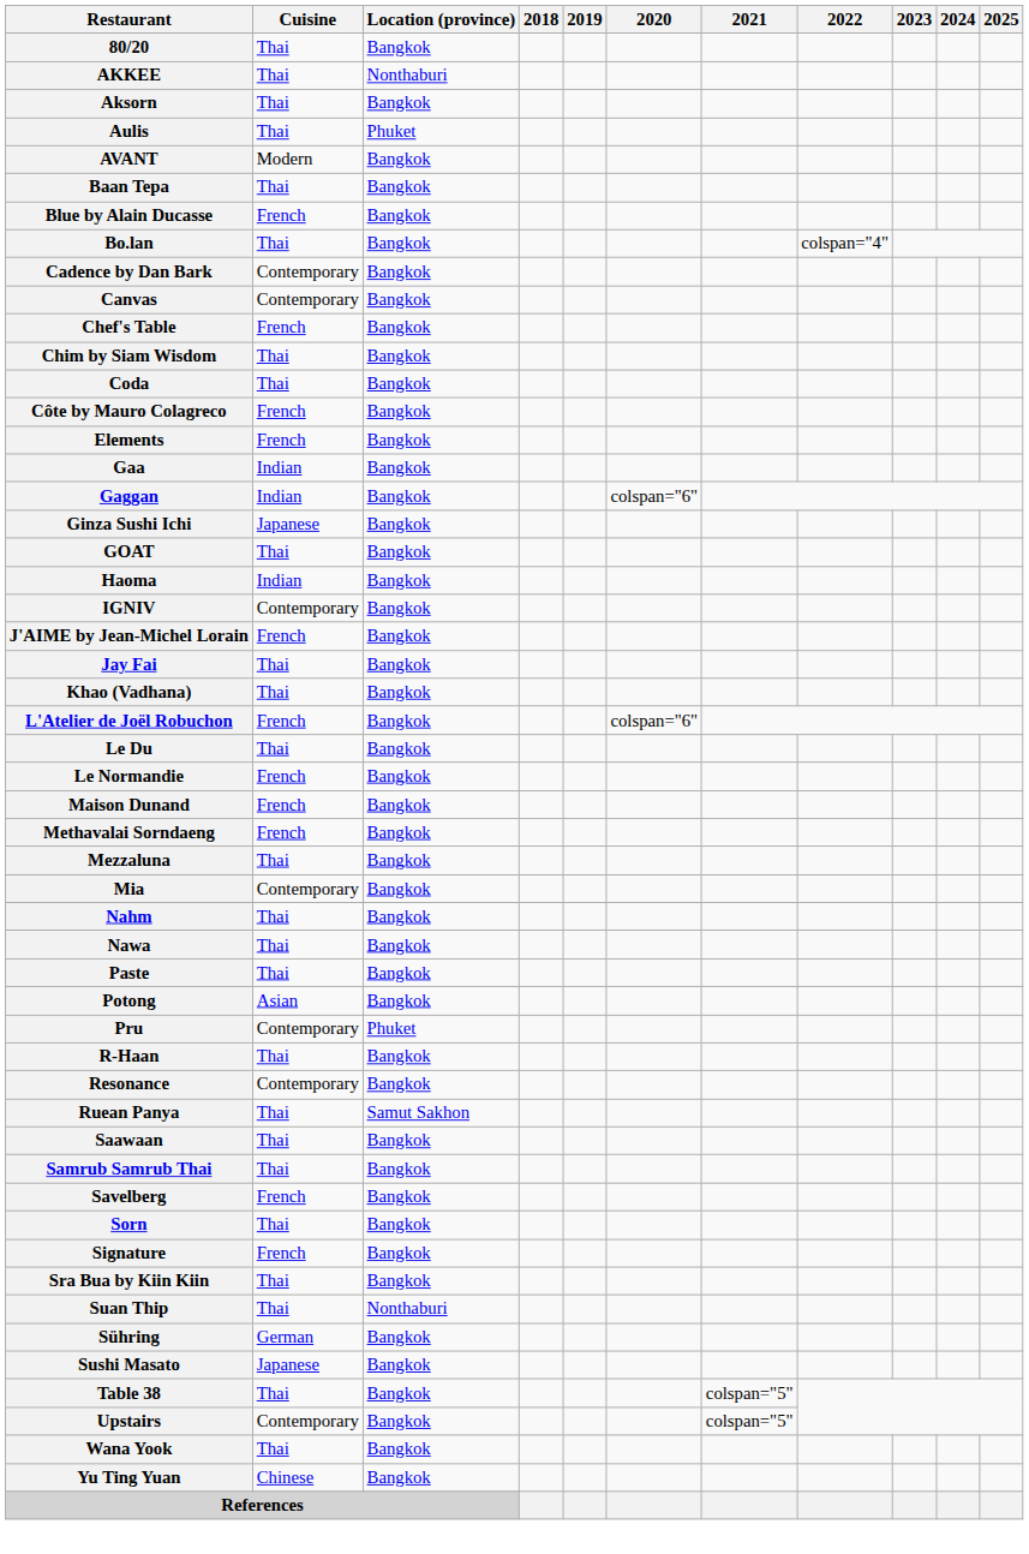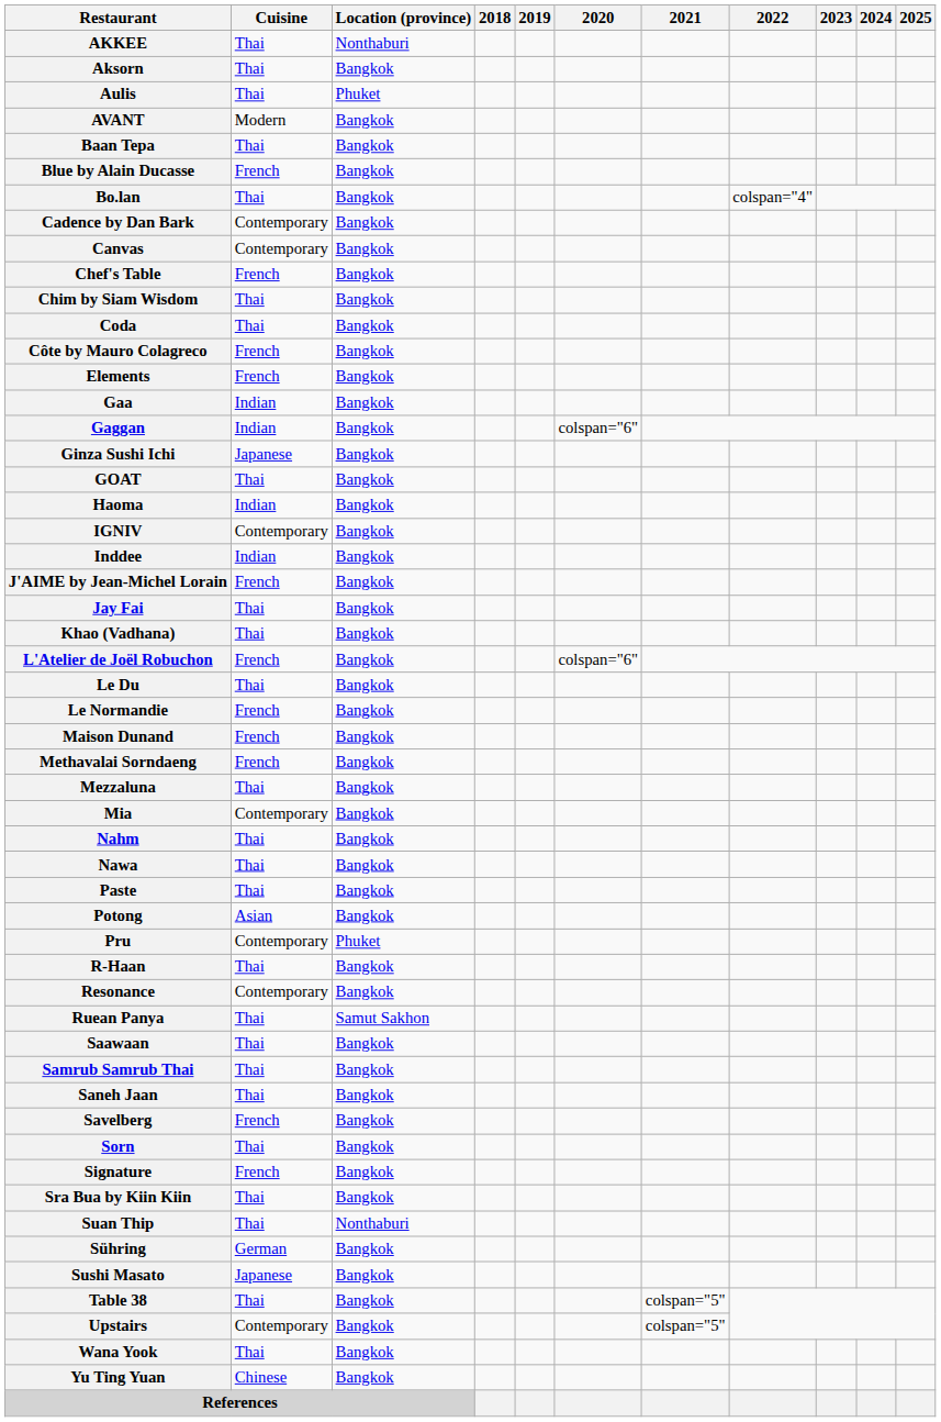- row: 80/20 | Thai | Bangkok
+ row: Inddee | Indian | Bangkok
+ row: Saneh Jaan | Thai | Bangkok
